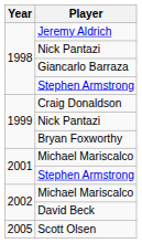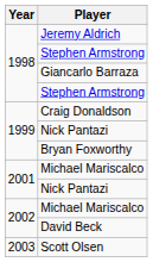row 3 | Player: Nick Pantazi -> Stephen Armstrong
row 10 | Player: Stephen Armstrong -> Nick Pantazi
row 13 | Year: 2005 -> 2003
